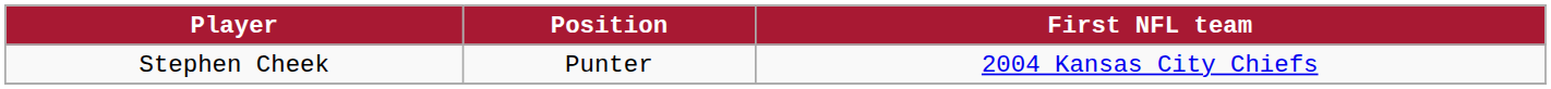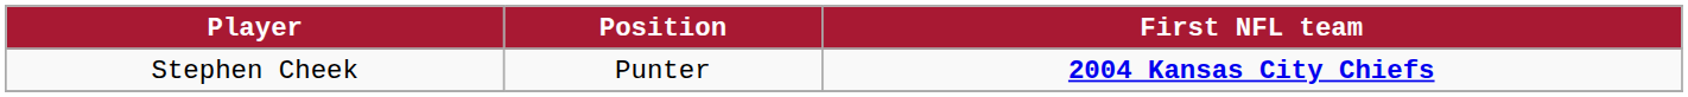Stephen Cheek | First NFL team: normal -> bold
